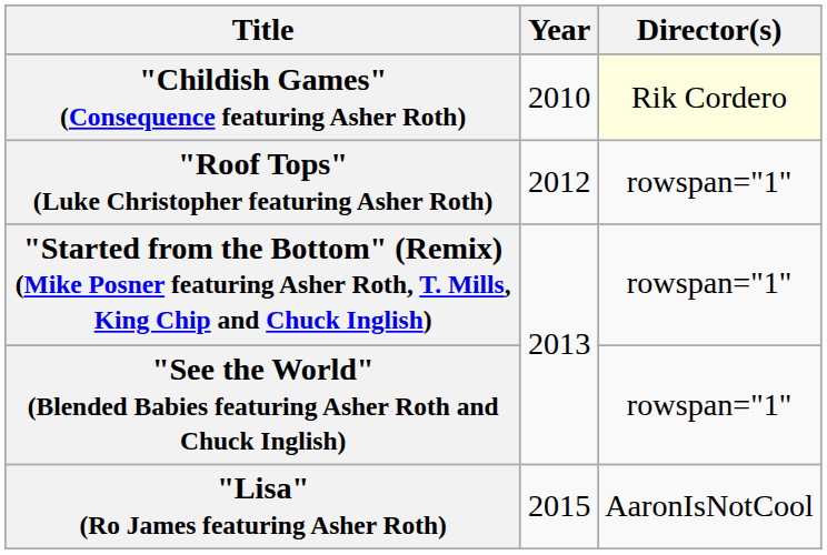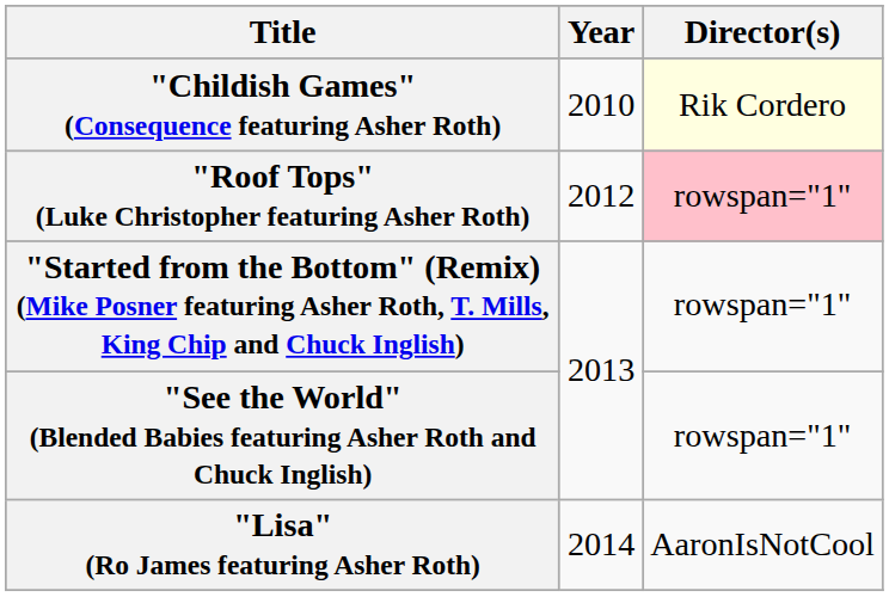"Roof Tops" (Luke Christopher featuring Asher Roth) | Director(s): no background -> pink background
"Lisa" (Ro James featuring Asher Roth) | Year: 2015 -> 2014
